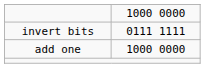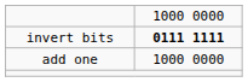row 2 | column 2: normal -> bold
